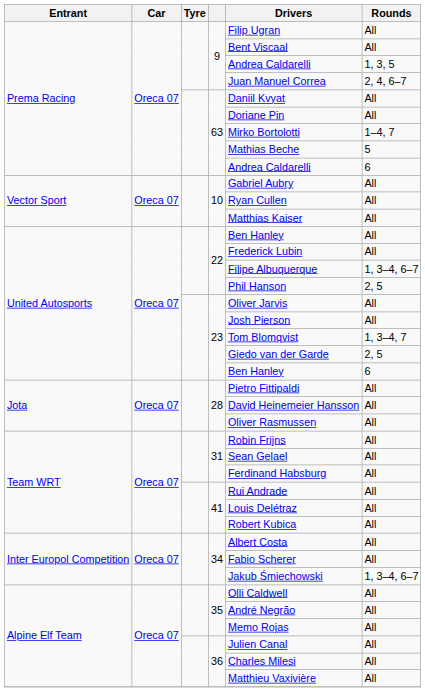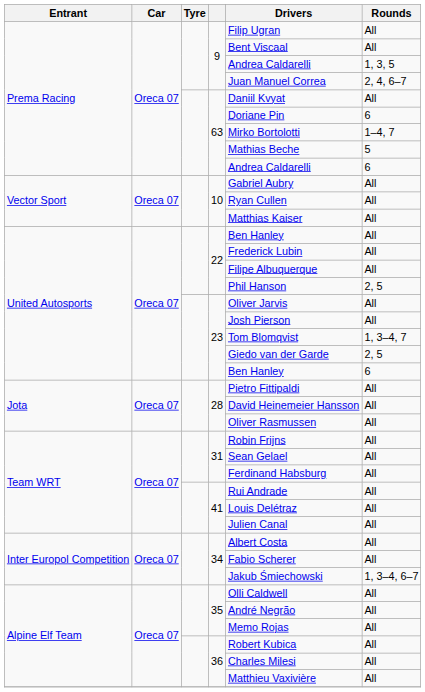row 7 | Rounds: All -> 6
row 16 | Rounds: 1, 3–4, 6–7 -> All
row 31 | Drivers: Robert Kubica -> Julien Canal
row 38 | Drivers: Julien Canal -> Robert Kubica
